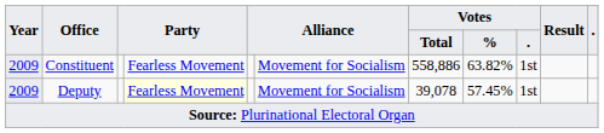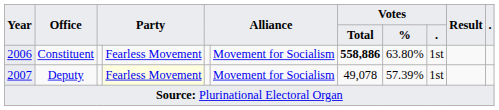Constituent | Year: 2009 -> 2006
Constituent | Votes / Total: normal -> bold
Constituent | Votes / %: 63.82% -> 63.80%
Deputy | Year: 2009 -> 2007
Deputy | Votes / Total: 39,078 -> 49,078
Deputy | Votes / %: 57.45% -> 57.39%
